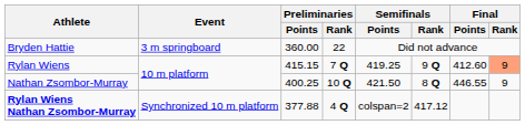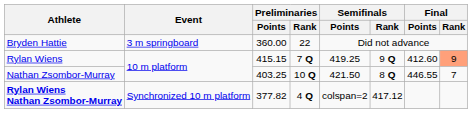Nathan Zsombor-Murray | Preliminaries / Points: 400.25 -> 403.25
Nathan Zsombor-Murray | Final / Rank: 9 -> 7
Rylan Wiens Nathan Zsombor-Murray | Preliminaries / Points: 377.88 -> 377.82
